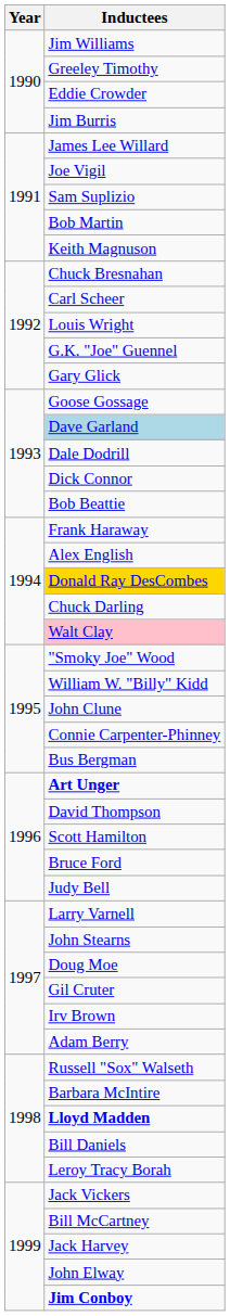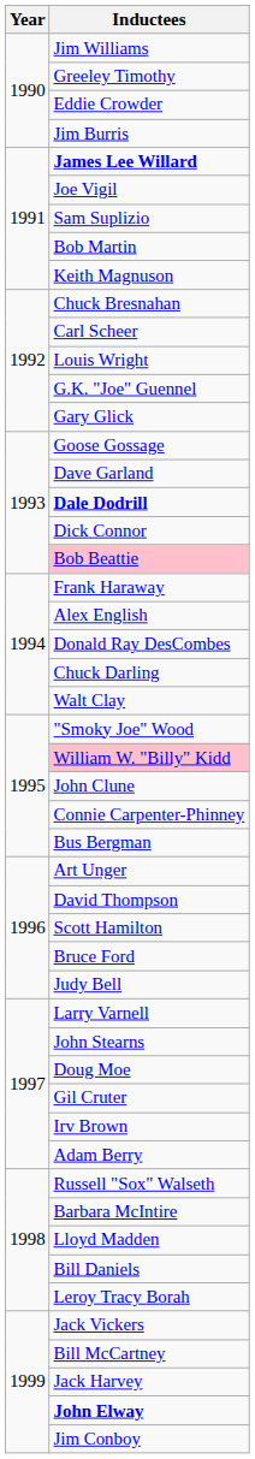James Lee Willard | column 2: normal -> bold
Dave Garland | column 2: lightblue background -> no background
Dale Dodrill | column 2: normal -> bold
Bob Beattie | column 2: no background -> pink background
Donald Ray DesCombes | column 2: gold background -> no background
Walt Clay | column 2: pink background -> no background
William W. "Billy" Kidd | column 2: no background -> pink background
Art Unger | column 2: bold -> normal
Lloyd Madden | column 2: bold -> normal
John Elway | column 2: normal -> bold
Jim Conboy | column 2: bold -> normal
